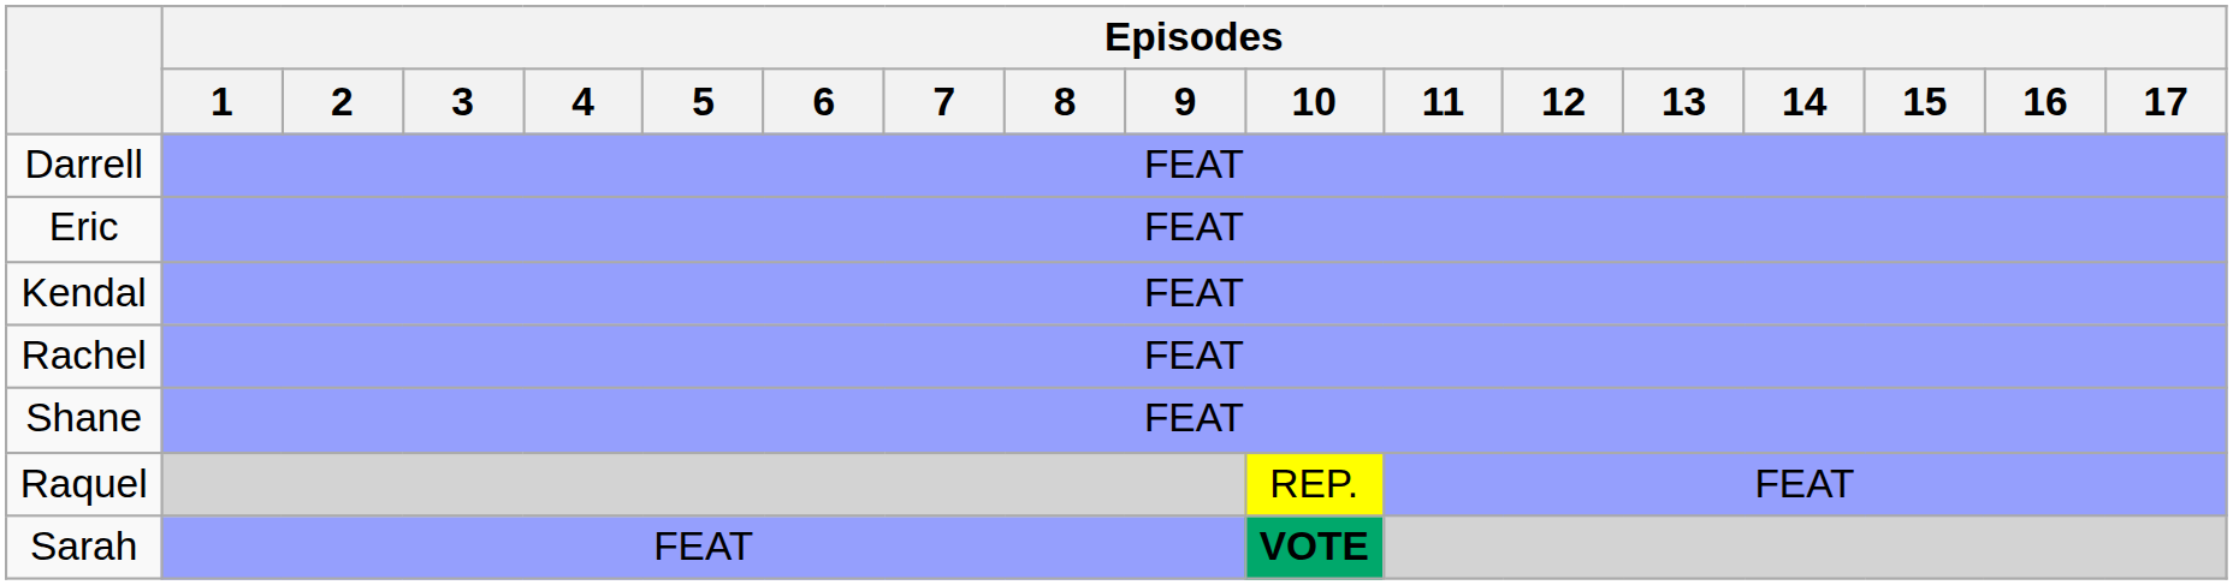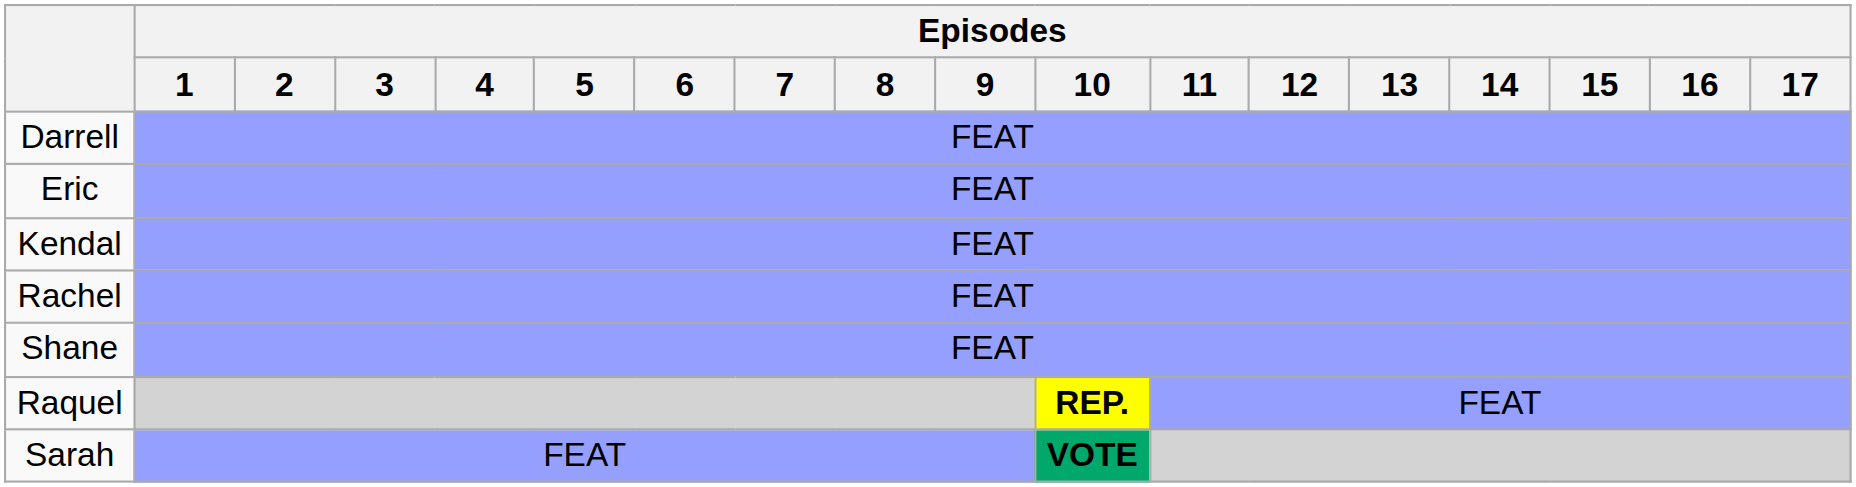Raquel | Episodes / 10: normal -> bold
